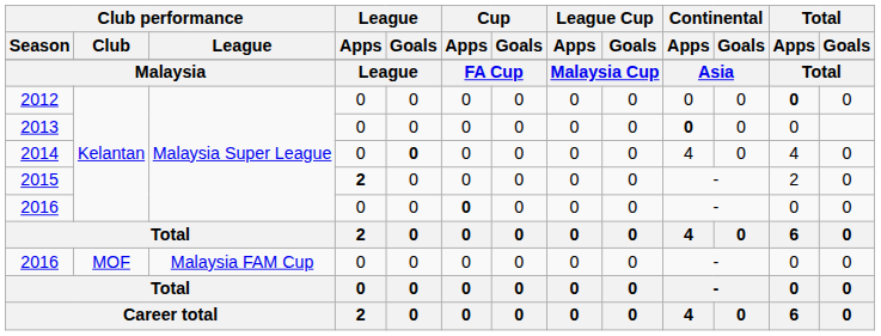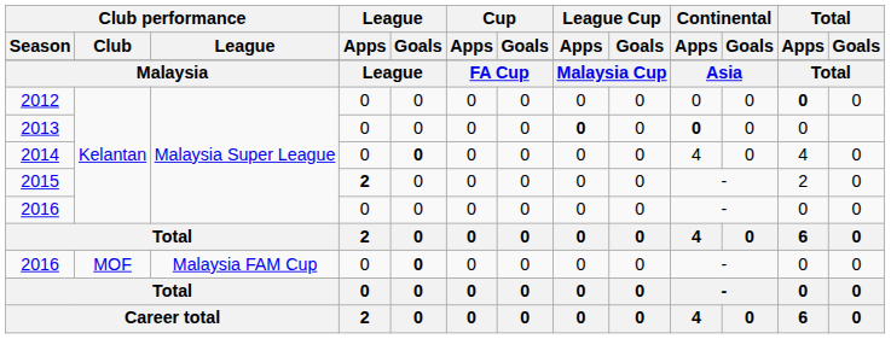2013 | League Cup / Apps: normal -> bold
2016 / Kelantan | Cup / Apps: bold -> normal
2016 / MOF | League / Goals: normal -> bold
